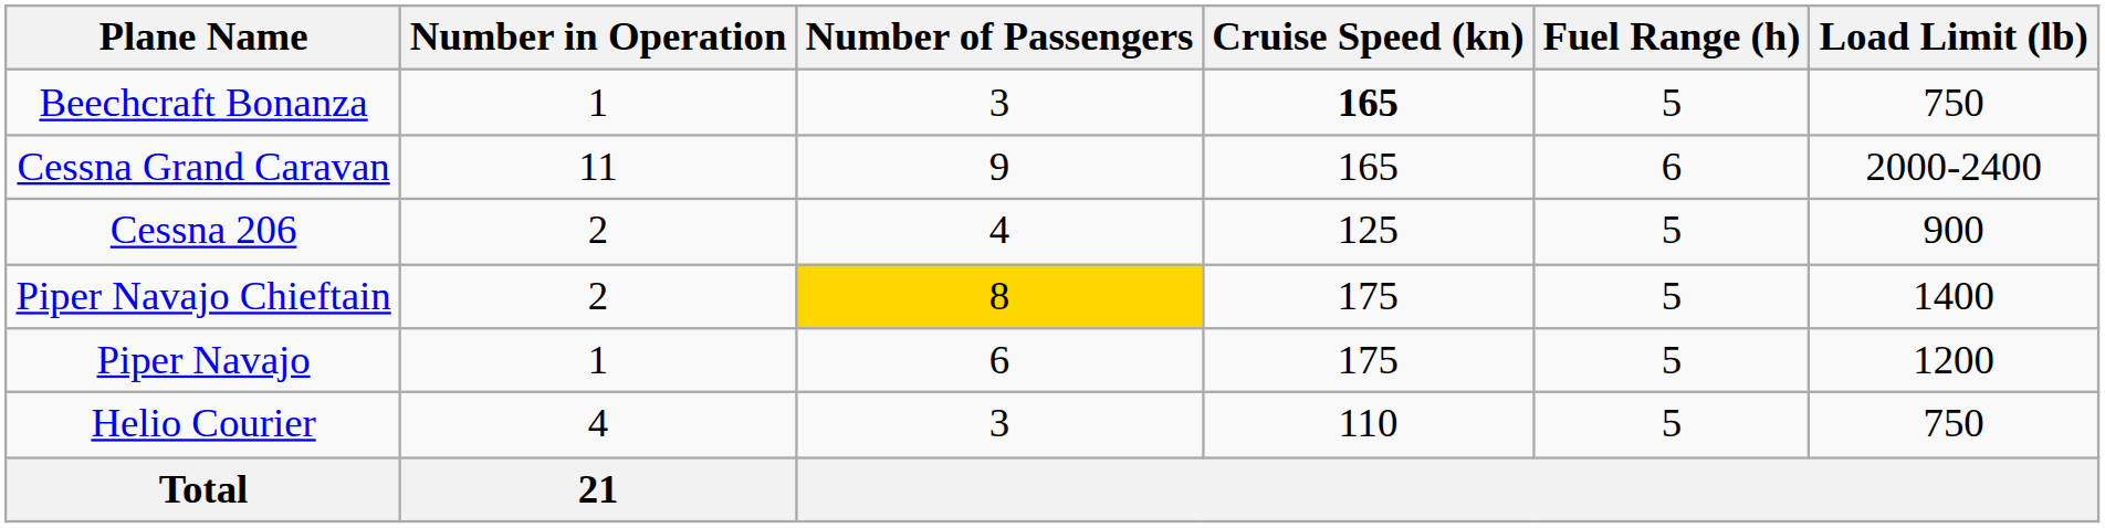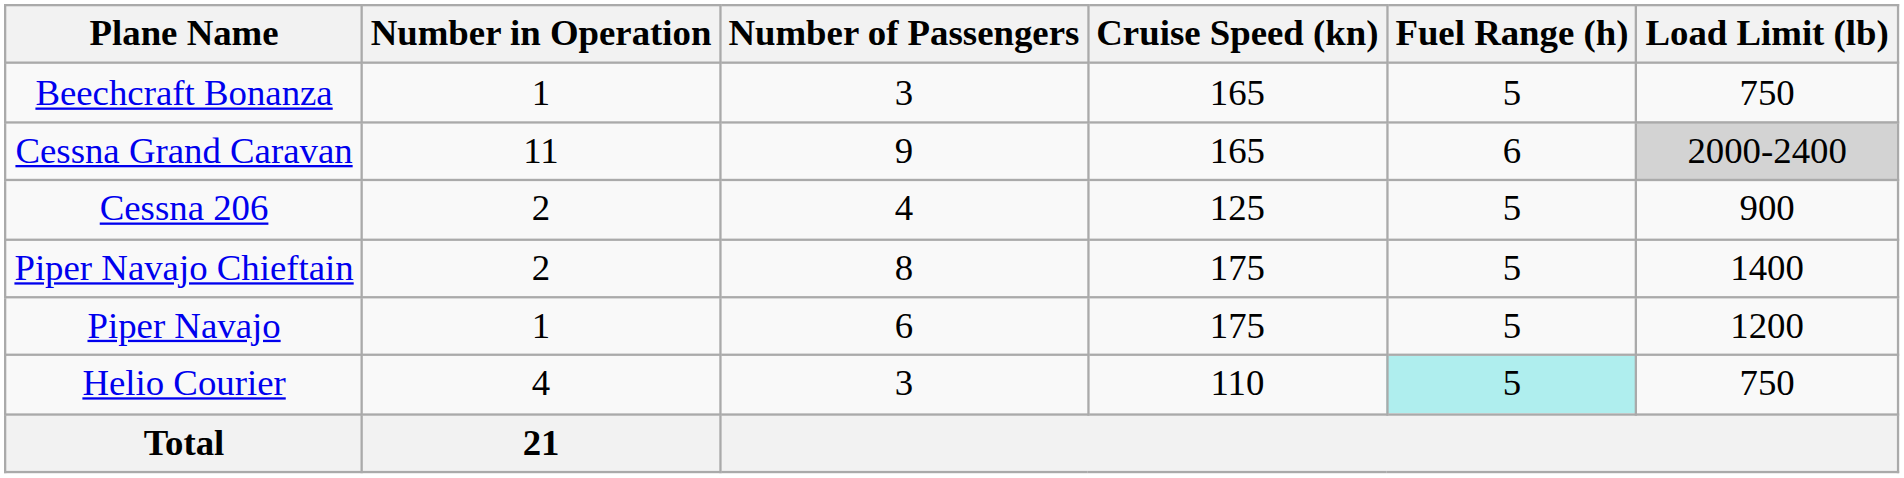Beechcraft Bonanza | Cruise Speed (kn): bold -> normal
Cessna Grand Caravan | Load Limit (lb): no background -> lightgrey background
Piper Navajo Chieftain | Number of Passengers: gold background -> no background
Helio Courier | Fuel Range (h): no background -> paleturquoise background
